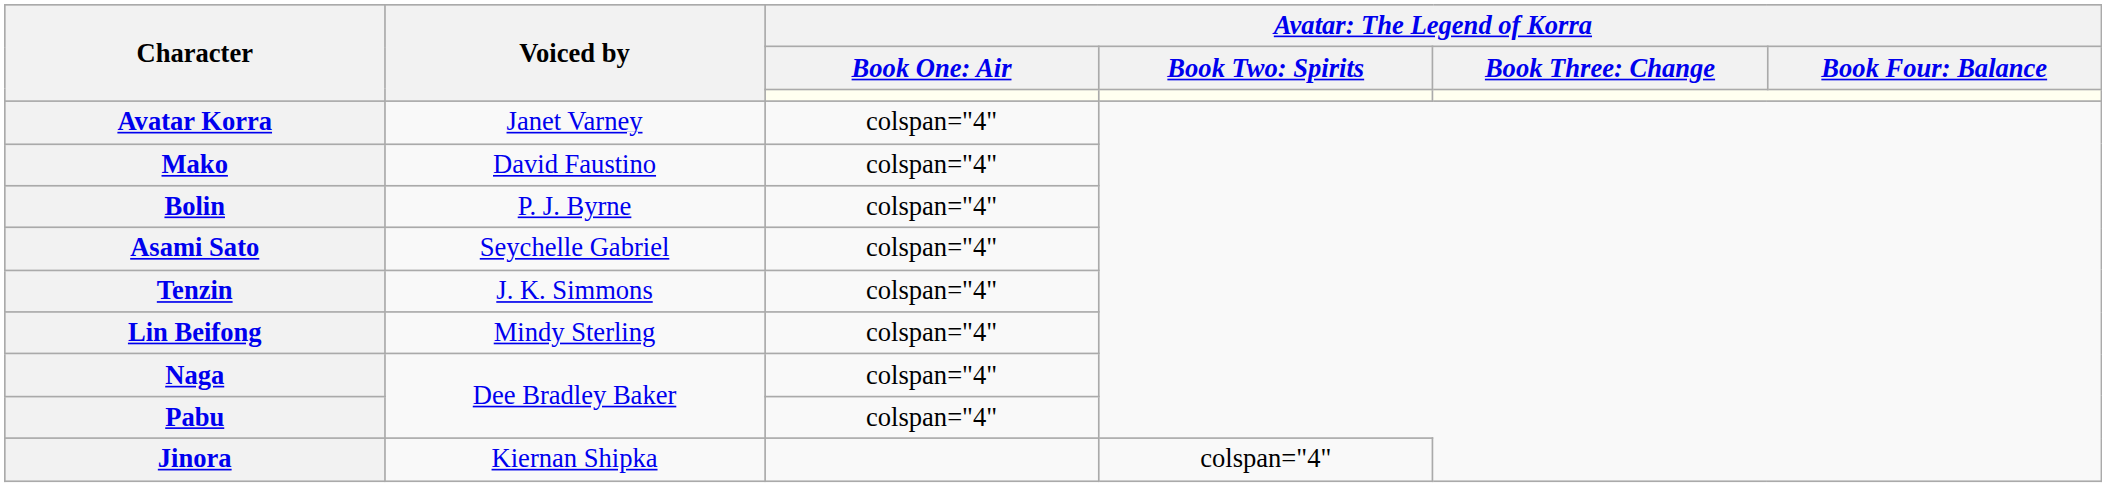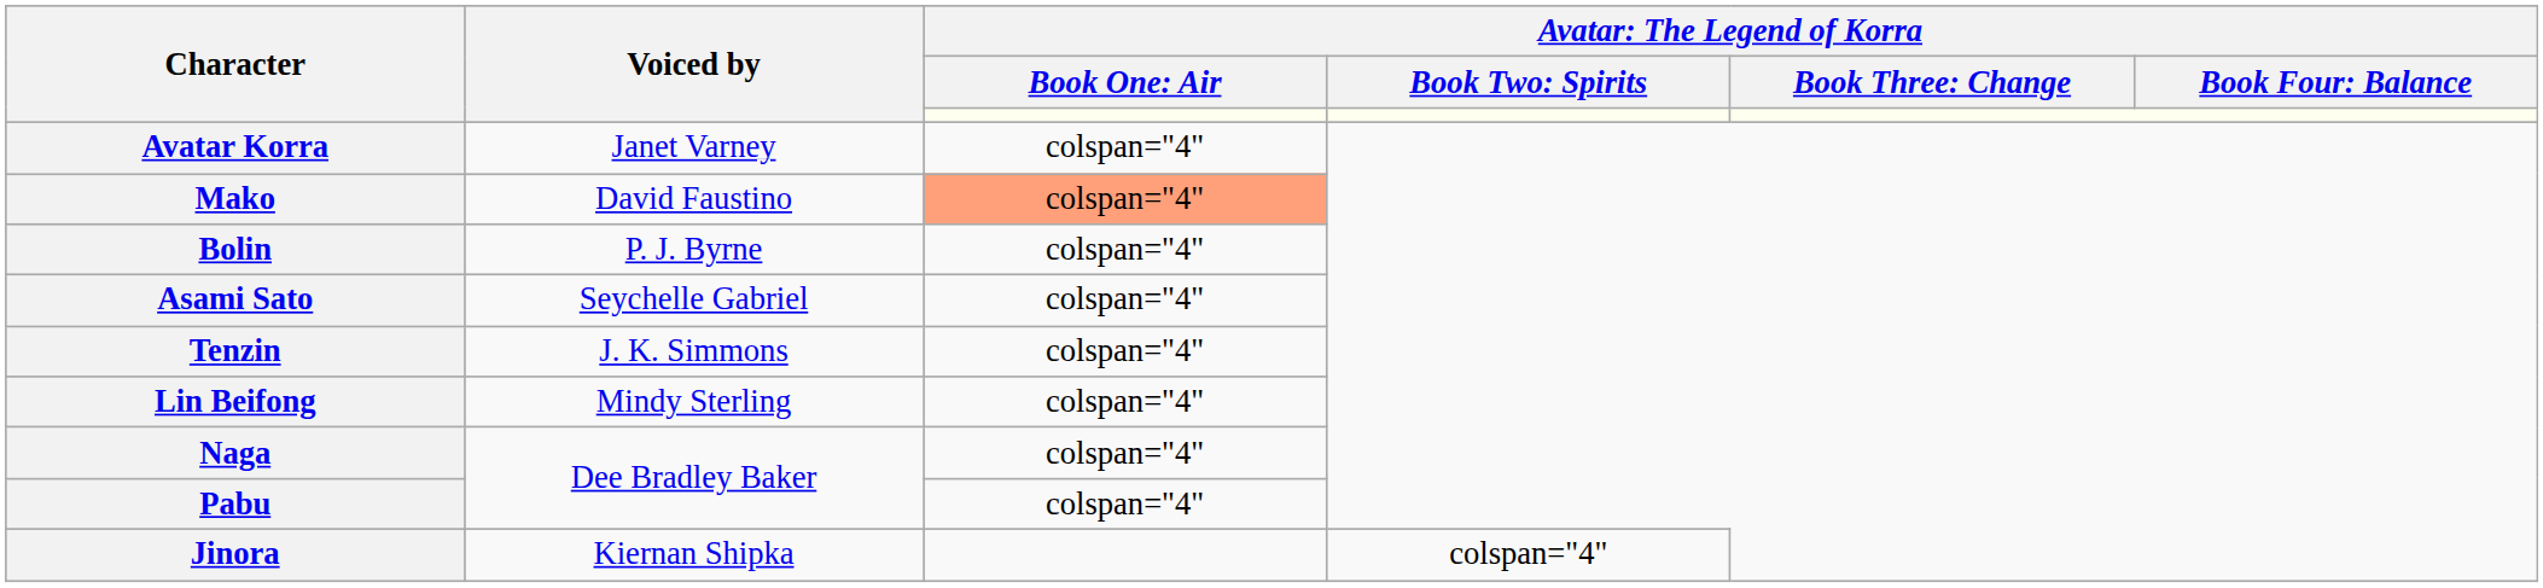Mako | column 3: no background -> lightsalmon background
